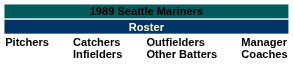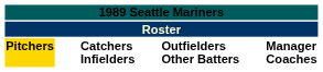Pitchers | column 1: no background -> gold background
